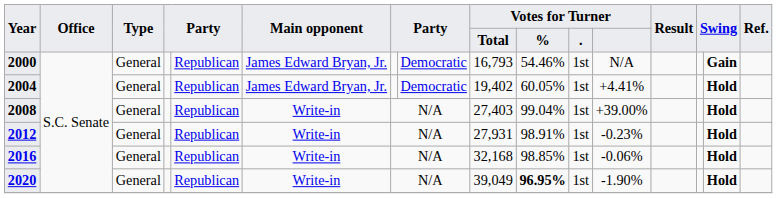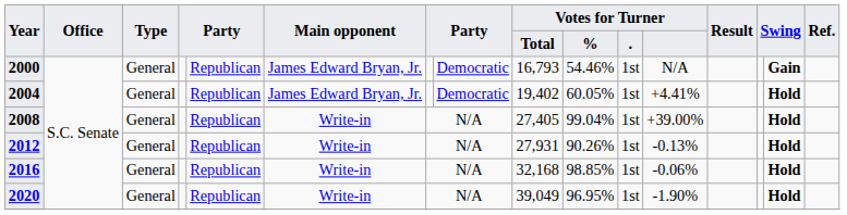2008 | Votes for Turner / Total: 27,403 -> 27,405
2012 | Votes for Turner / %: 98.91% -> 90.26%
2012 | Votes for Turner: -0.23% -> -0.13%
2020 | Votes for Turner / %: bold -> normal
